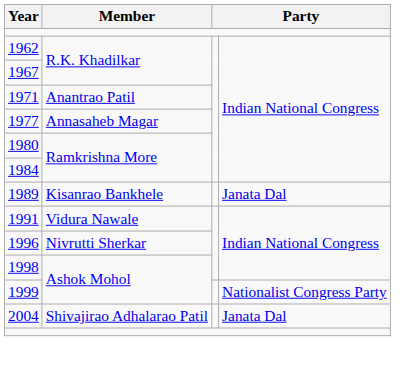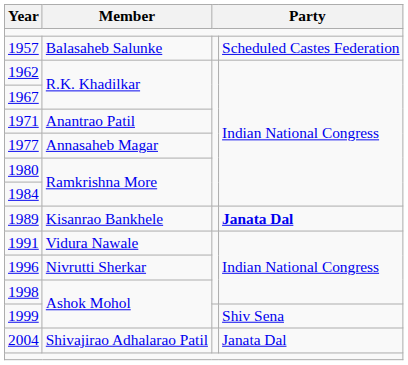+ row: 1957 | Balasaheb Salunke | Scheduled Castes Federation
1989 | column 4: normal -> bold
1999 | column 4: Nationalist Congress Party -> Shiv Sena
